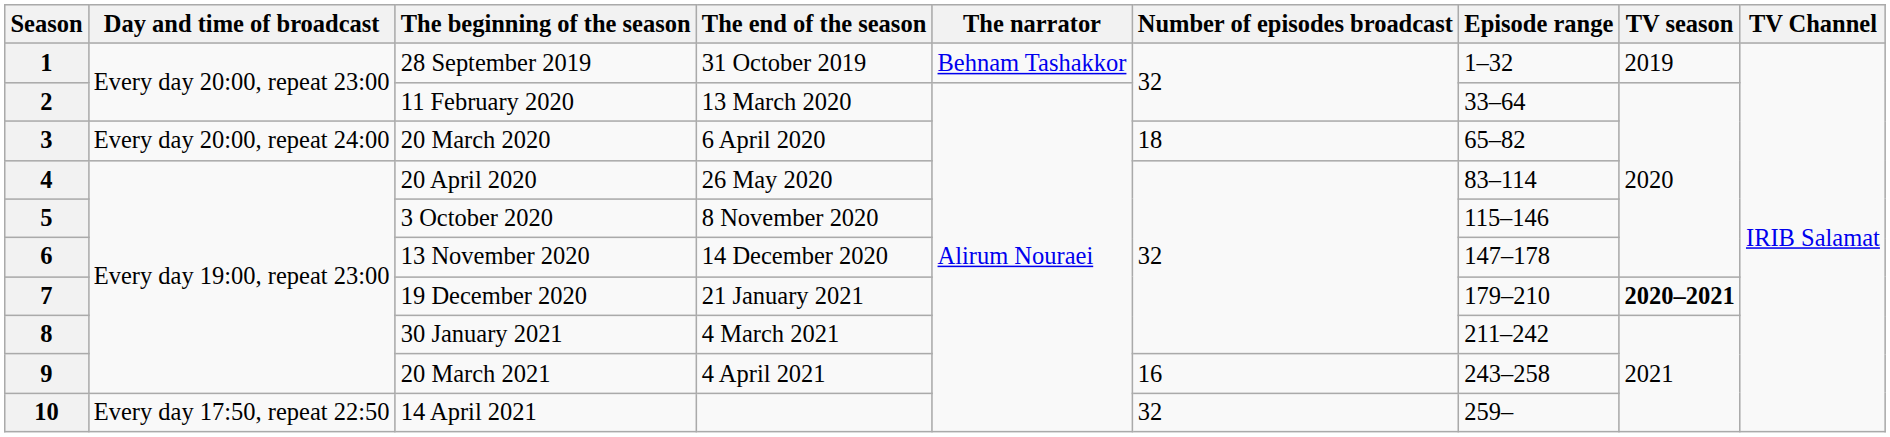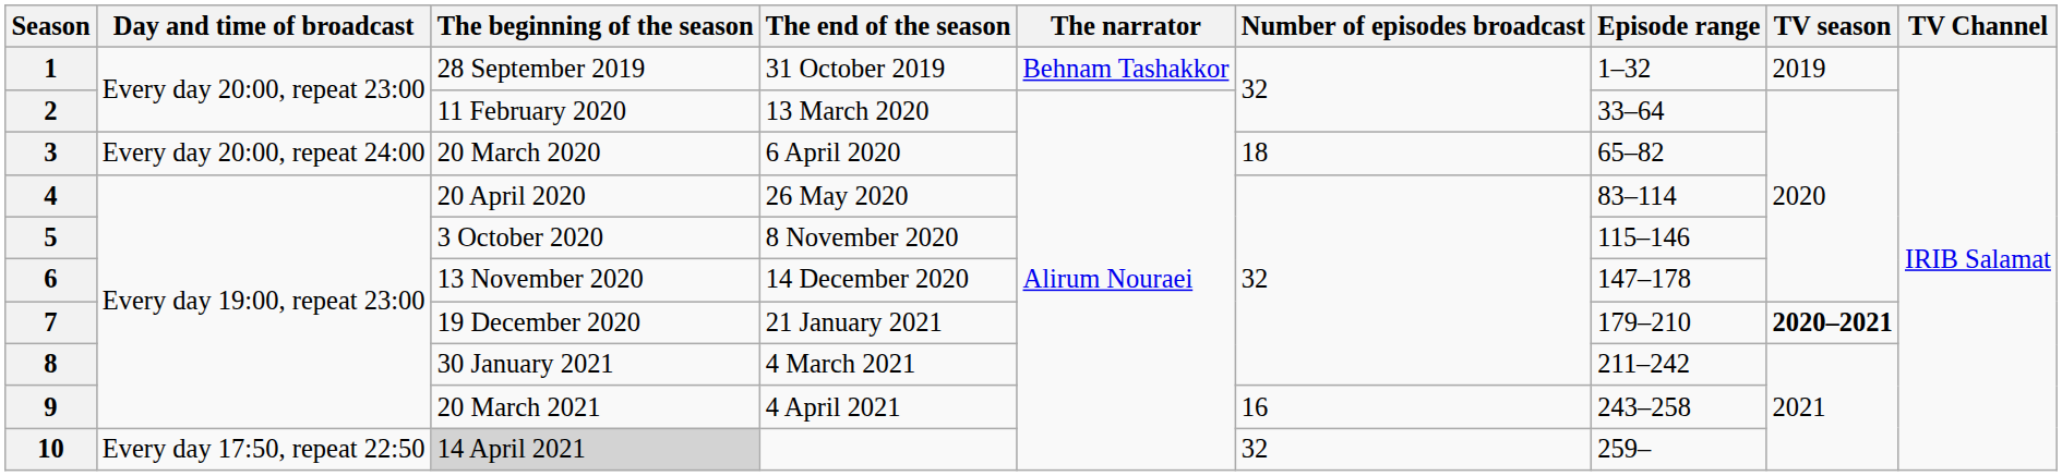10 | The beginning of the season: no background -> lightgrey background
